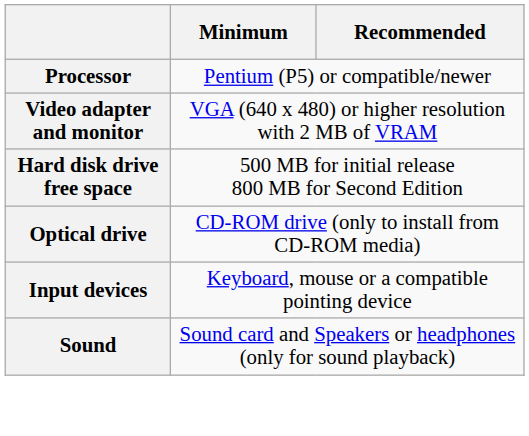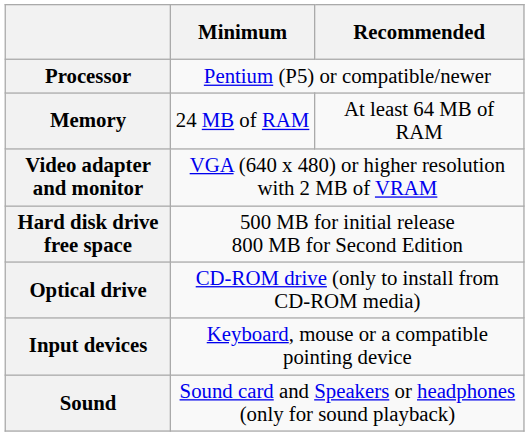+ row: Memory | 24 MB of RAM | At least 64 MB of RAM
